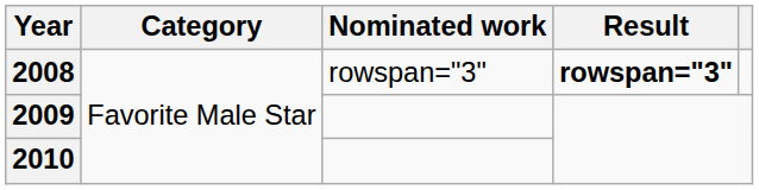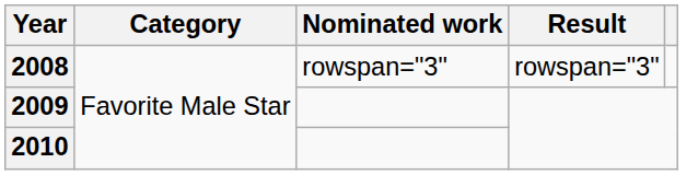2008 | Result: bold -> normal
